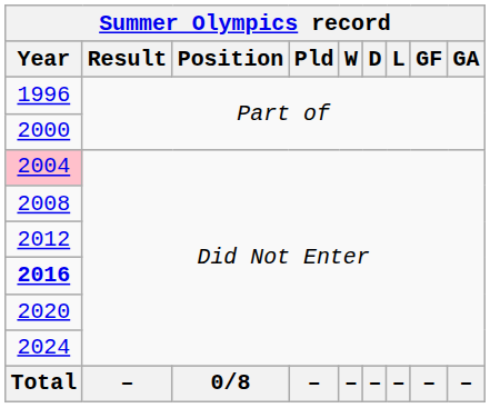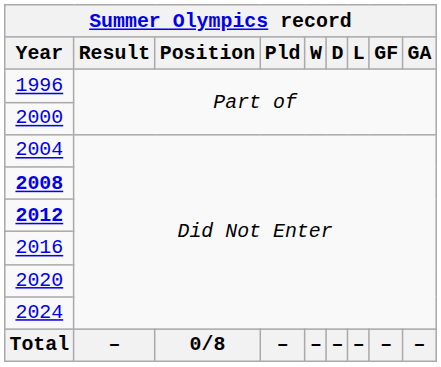2004 | Year: pink background -> no background
2008 | Year: normal -> bold
2012 | Year: normal -> bold
2016 | Year: bold -> normal
